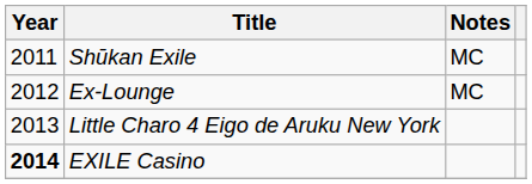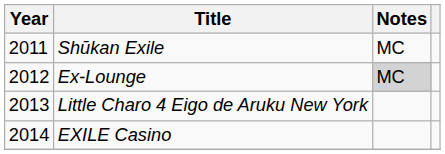Ex-Lounge | Notes: no background -> lightgrey background
EXILE Casino | Year: bold -> normal
